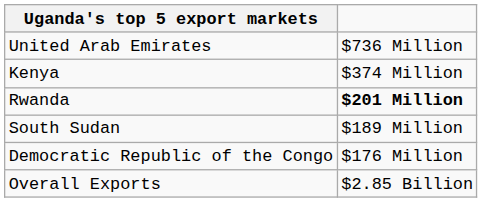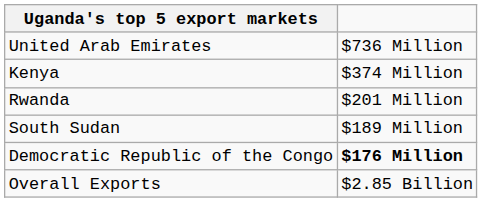Rwanda | column 2: bold -> normal
Democratic Republic of the Congo | column 2: normal -> bold
